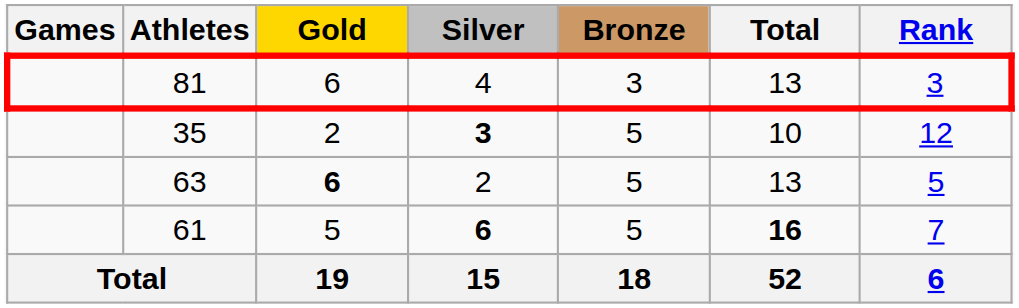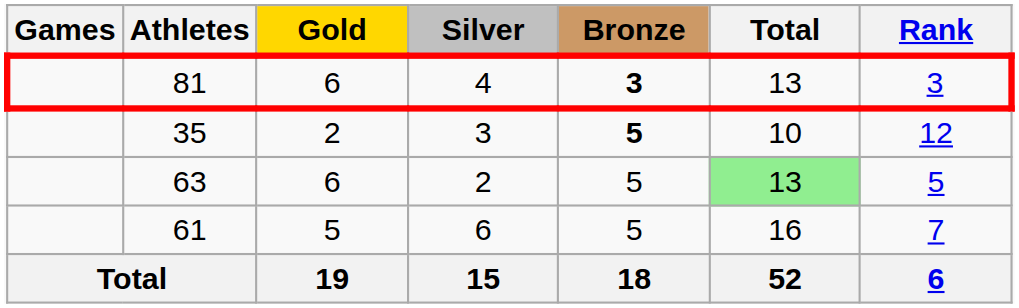81 | Bronze: normal -> bold
35 | Silver: bold -> normal
35 | Bronze: normal -> bold
63 | Gold: bold -> normal
63 | Total: no background -> lightgreen background
61 | Silver: bold -> normal
61 | Total: bold -> normal
